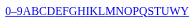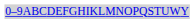row 1 | column 1: no background -> lightgrey background
